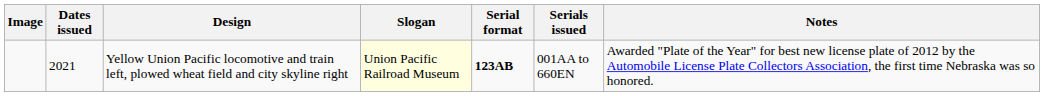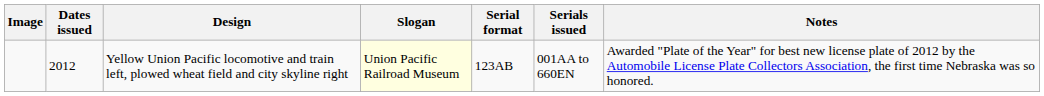row 2 | Dates issued: 2021 -> 2012
row 2 | Serial format: bold -> normal
